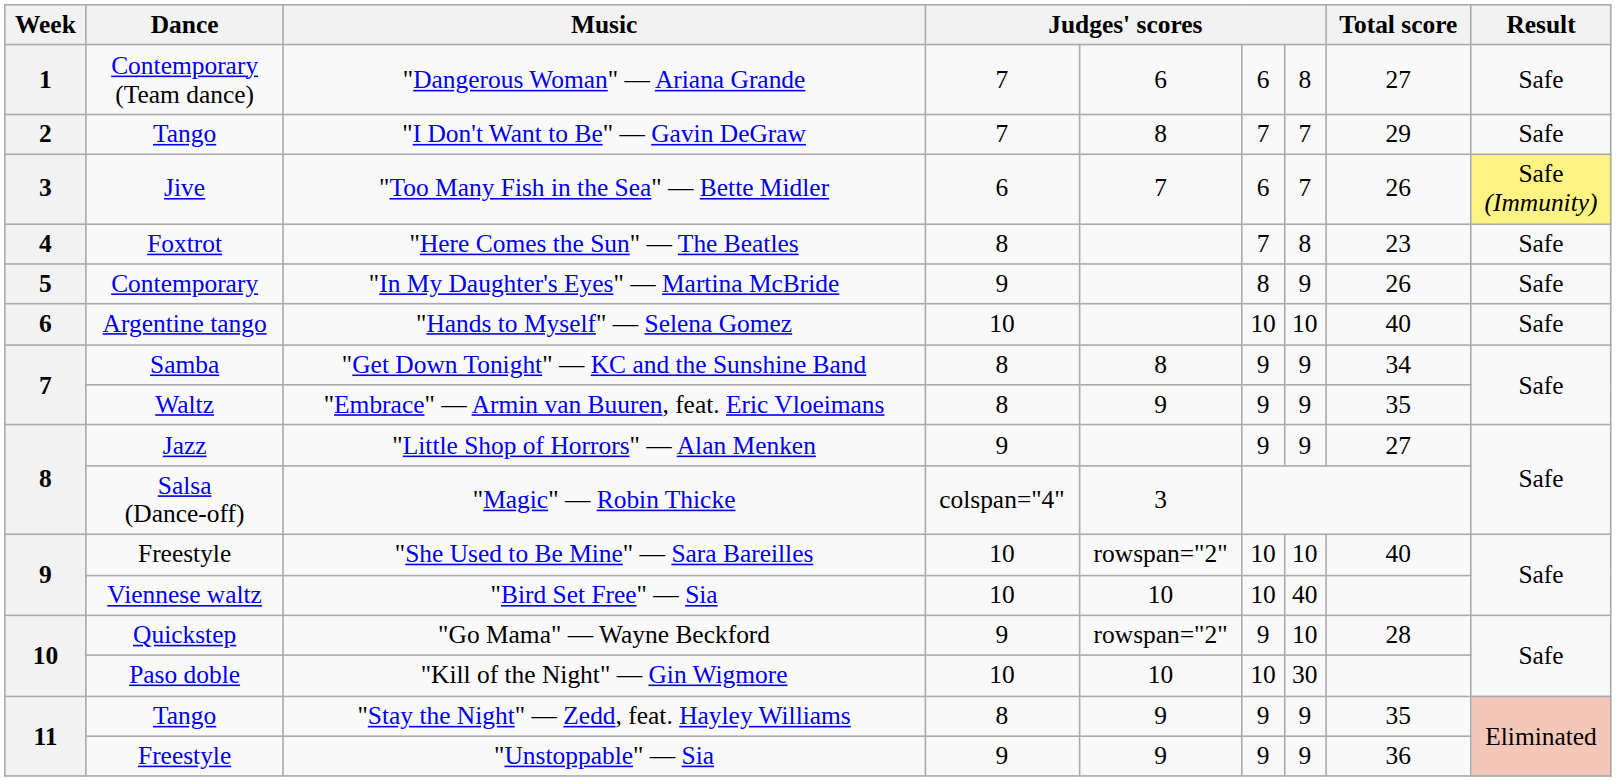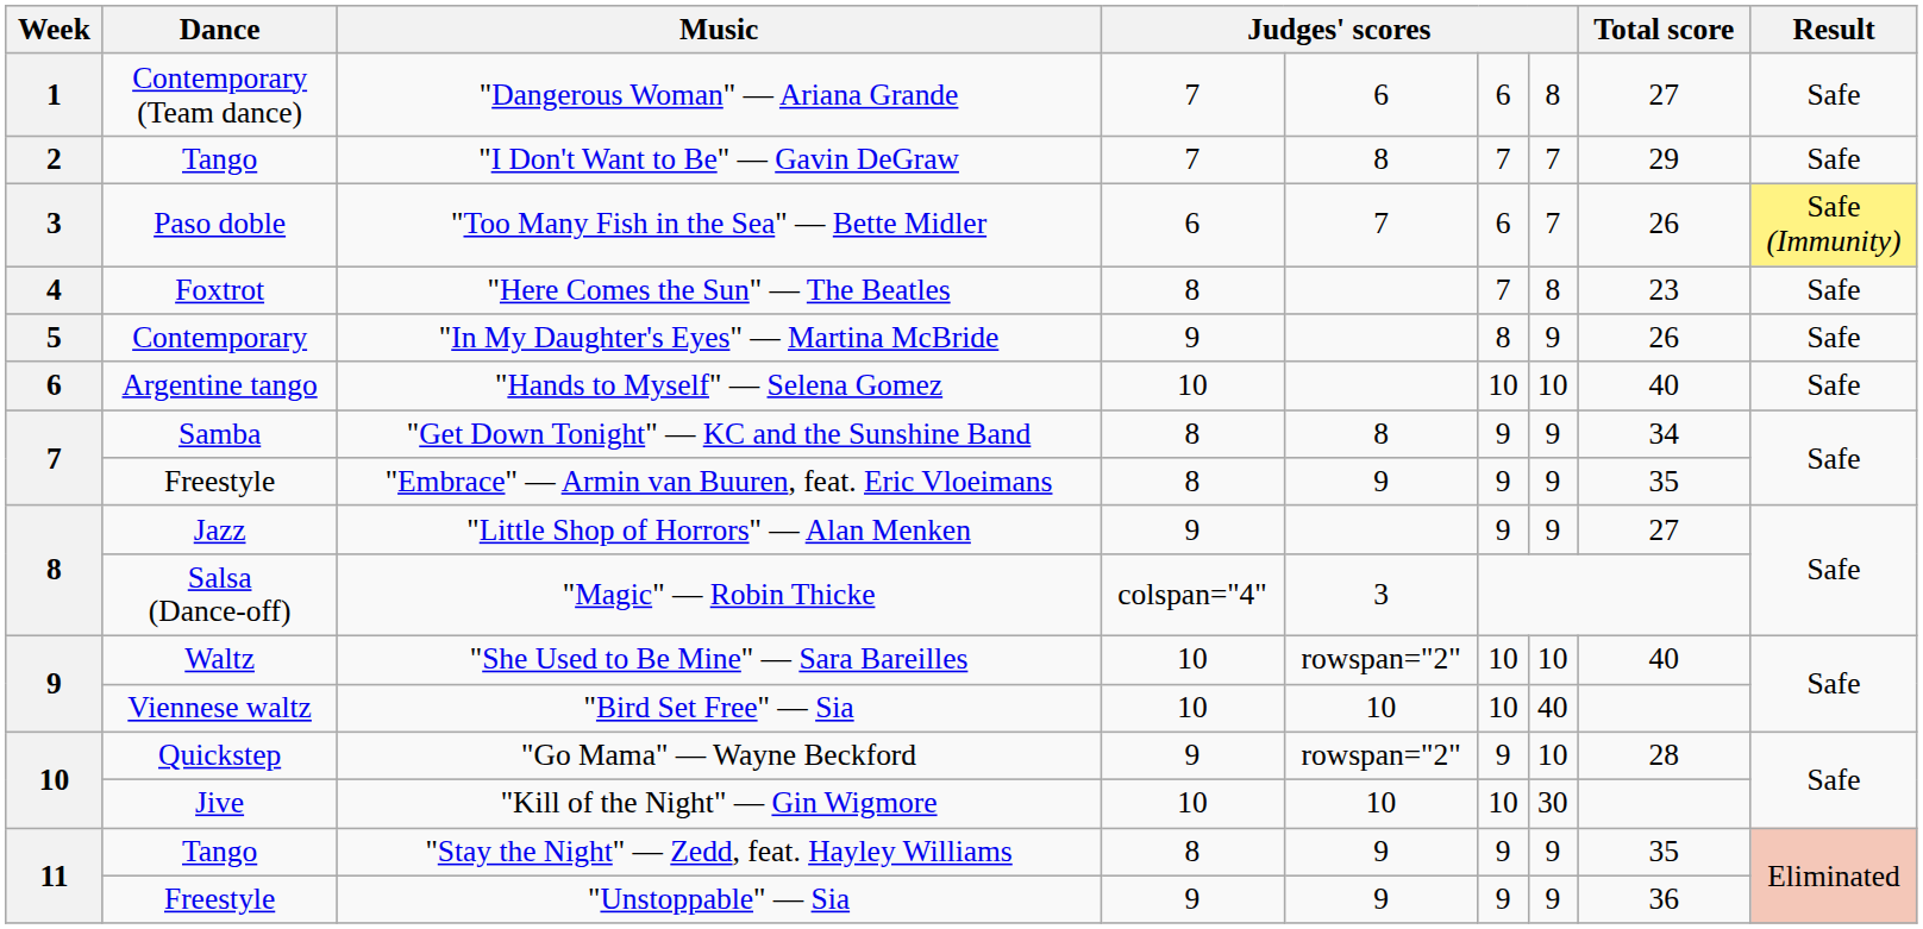"Too Many Fish in the Sea" — Bette Midler | Dance: Jive -> Paso doble
"Embrace" — Armin van Buuren, feat. Eric Vloeimans | Dance: Waltz -> Freestyle
"She Used to Be Mine" — Sara Bareilles | Dance: Freestyle -> Waltz
"Kill of the Night" — Gin Wigmore | Dance: Paso doble -> Jive
